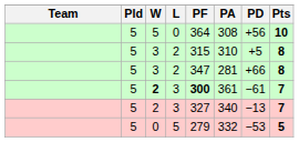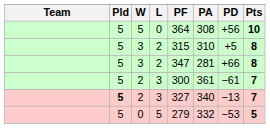row 5 | W: bold -> normal
row 5 | PF: bold -> normal
row 6 | Pld: normal -> bold
